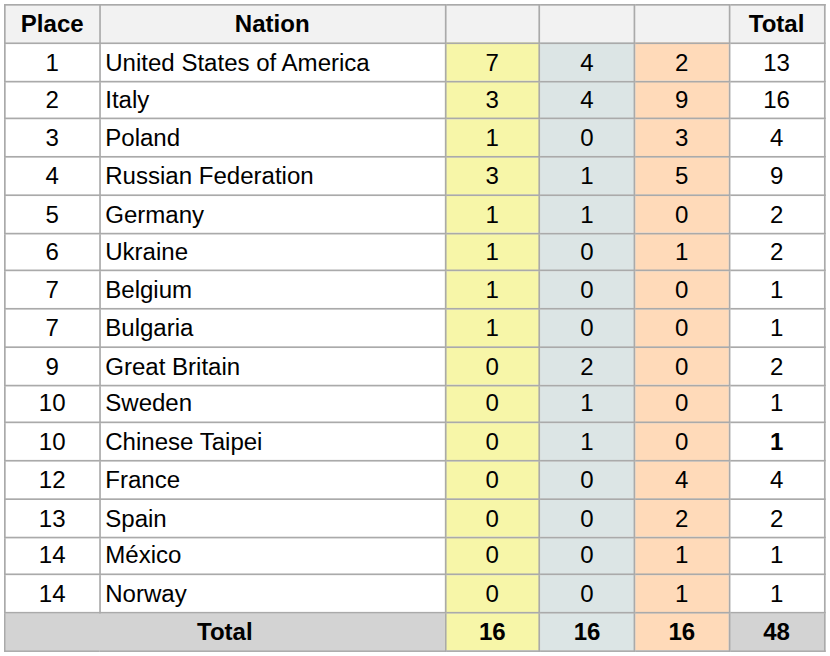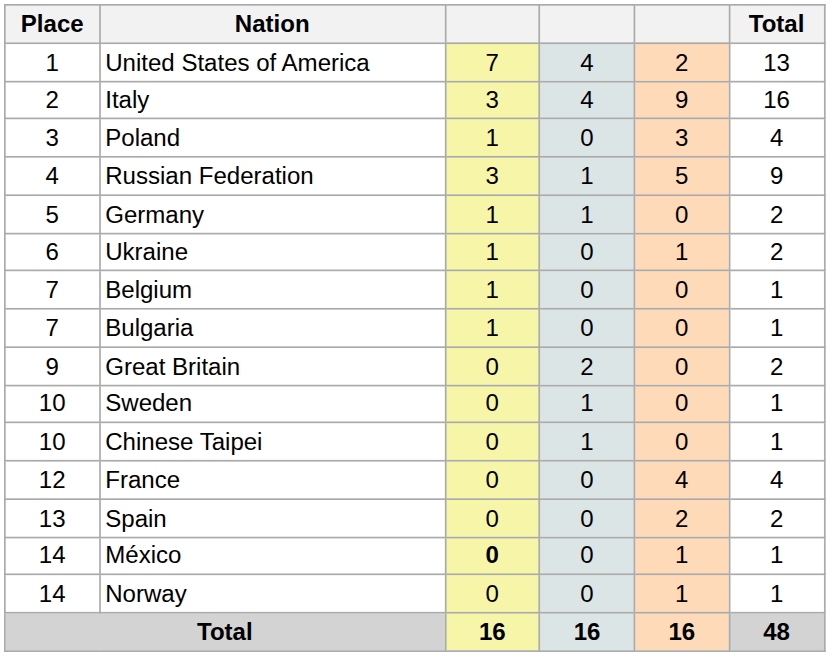Chinese Taipei | Total: bold -> normal
México | column 3: normal -> bold
